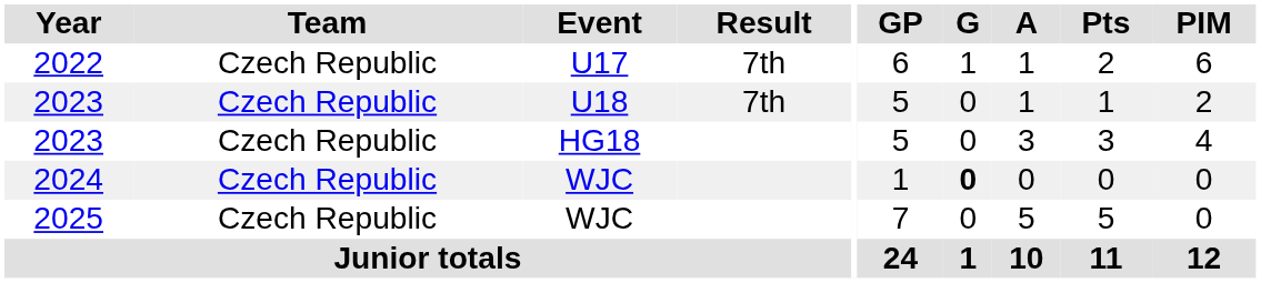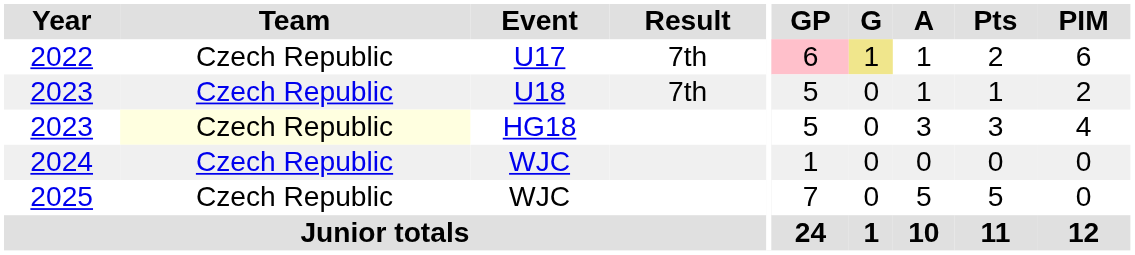2022 | GP: no background -> pink background
2022 | G: no background -> khaki background
2023 / HG18 | Team: no background -> lightyellow background
2024 | G: bold -> normal
